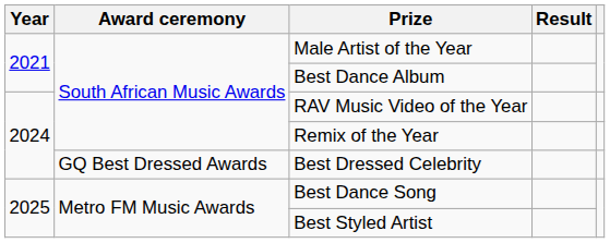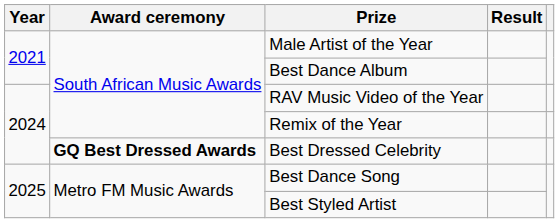Best Dressed Celebrity | Award ceremony: normal -> bold
